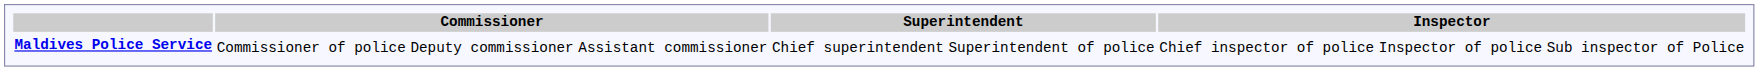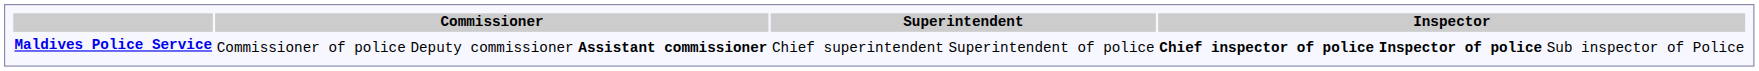Commissioner of police | column 4: normal -> bold
Commissioner of police | column 7: normal -> bold
Commissioner of police | column 8: normal -> bold
